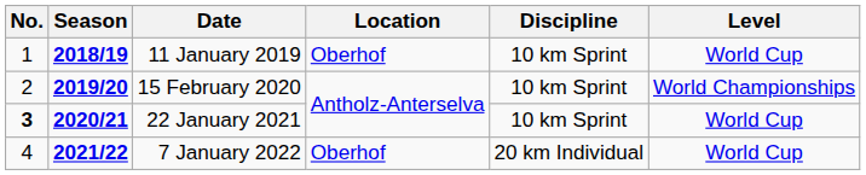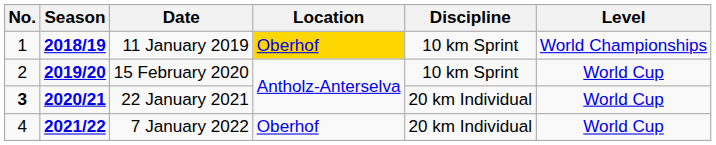11 January 2019 | Location: no background -> gold background
11 January 2019 | Level: World Cup -> World Championships
15 February 2020 | Level: World Championships -> World Cup
22 January 2021 | Discipline: 10 km Sprint -> 20 km Individual
